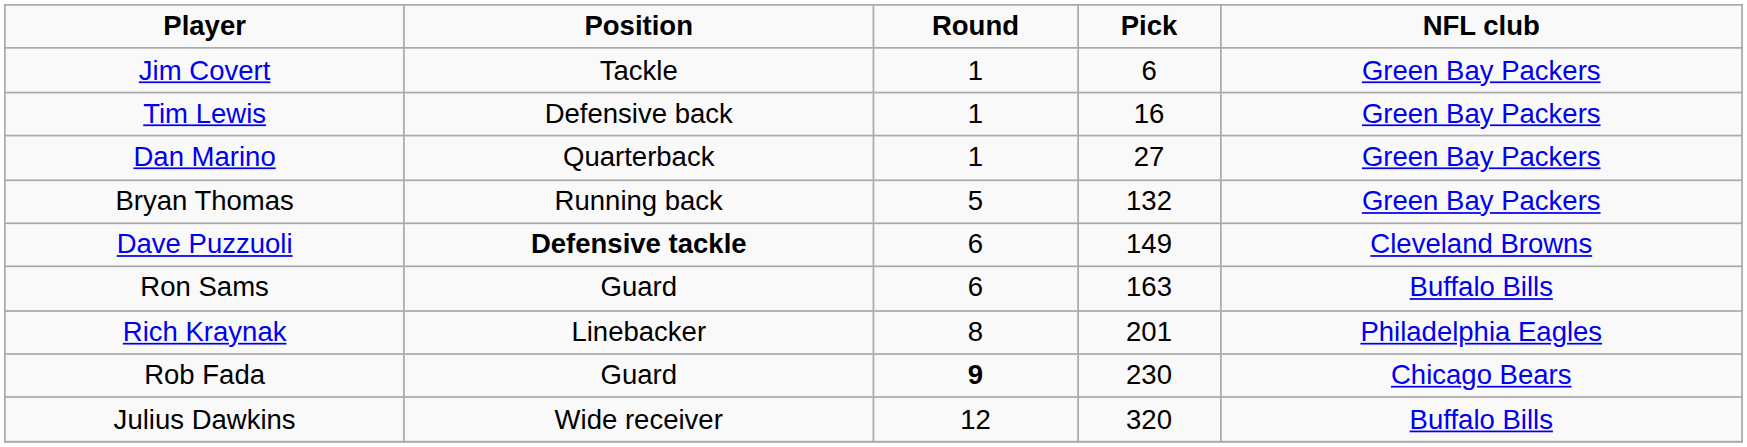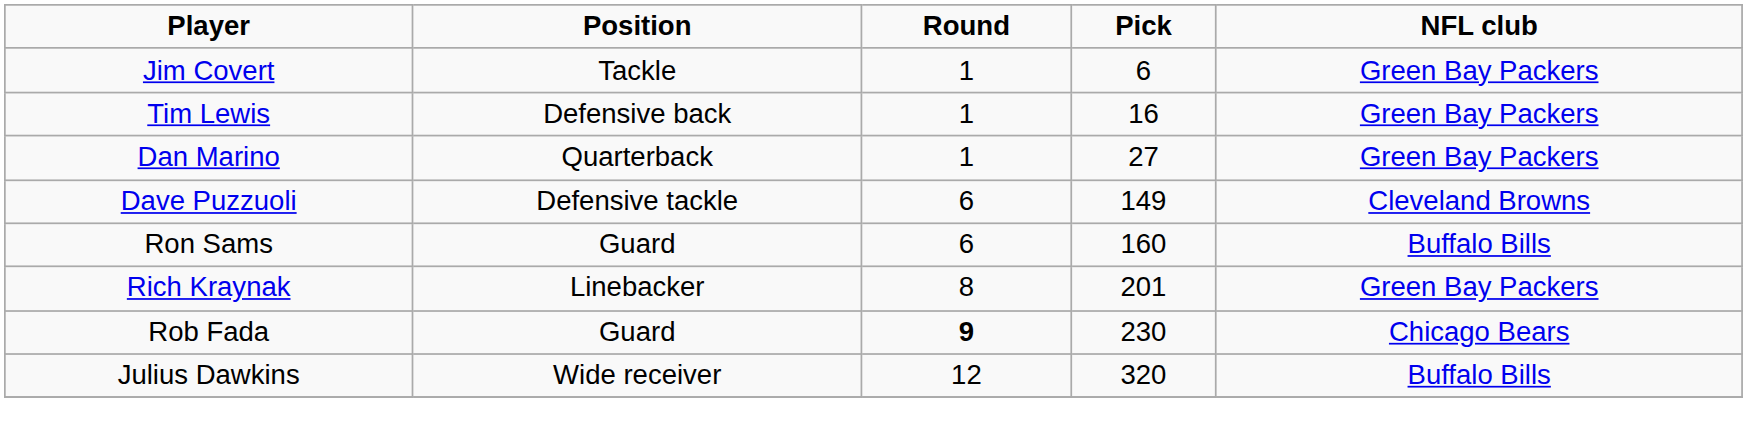- row: Bryan Thomas | Running back | 5 | 132 | Green Bay Packers
Dave Puzzuoli | Position: bold -> normal
Ron Sams | Pick: 163 -> 160
Rich Kraynak | NFL club: Philadelphia Eagles -> Green Bay Packers
